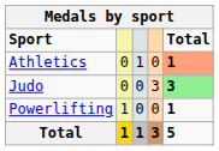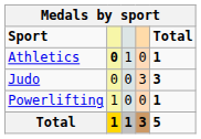Athletics | column 2: normal -> bold
Athletics | Total: lightsalmon background -> no background
Judo | Total: lightgreen background -> no background
